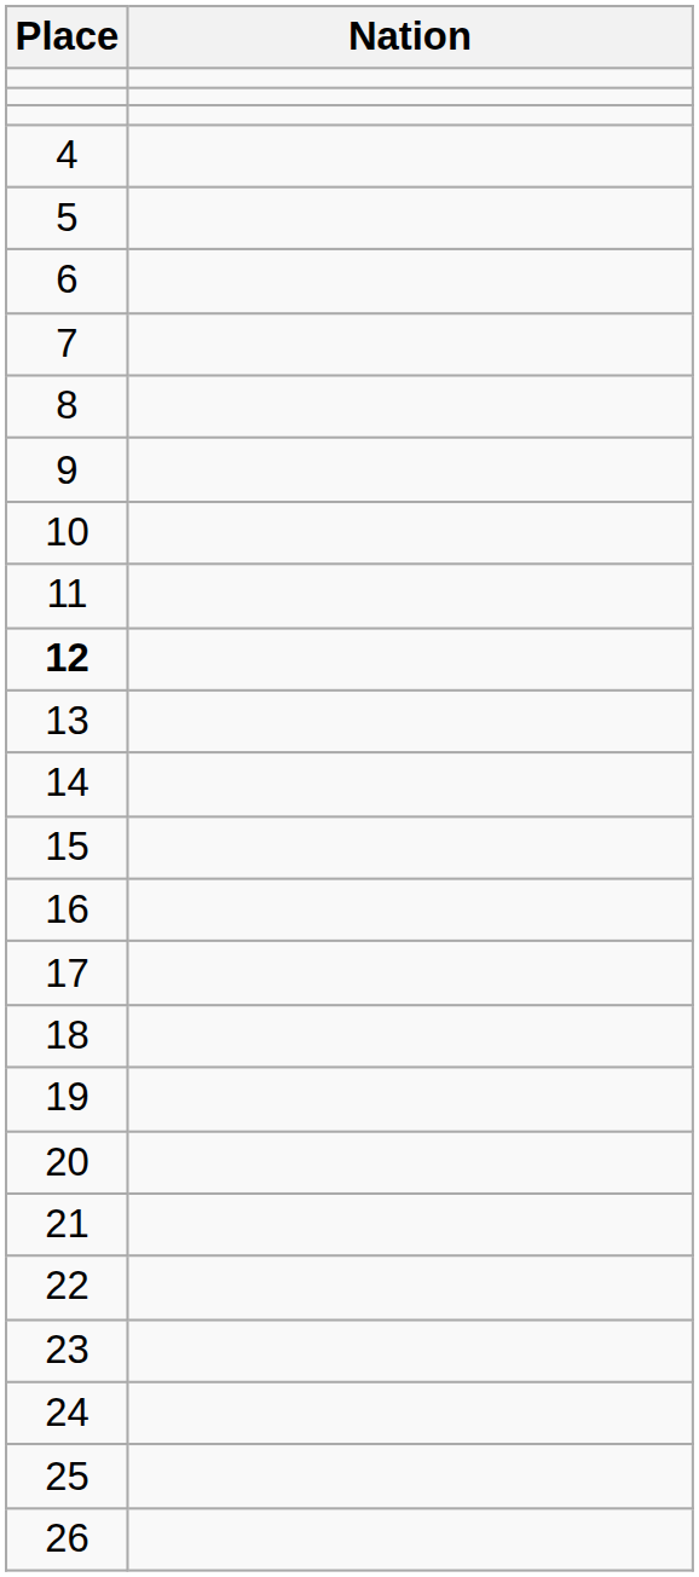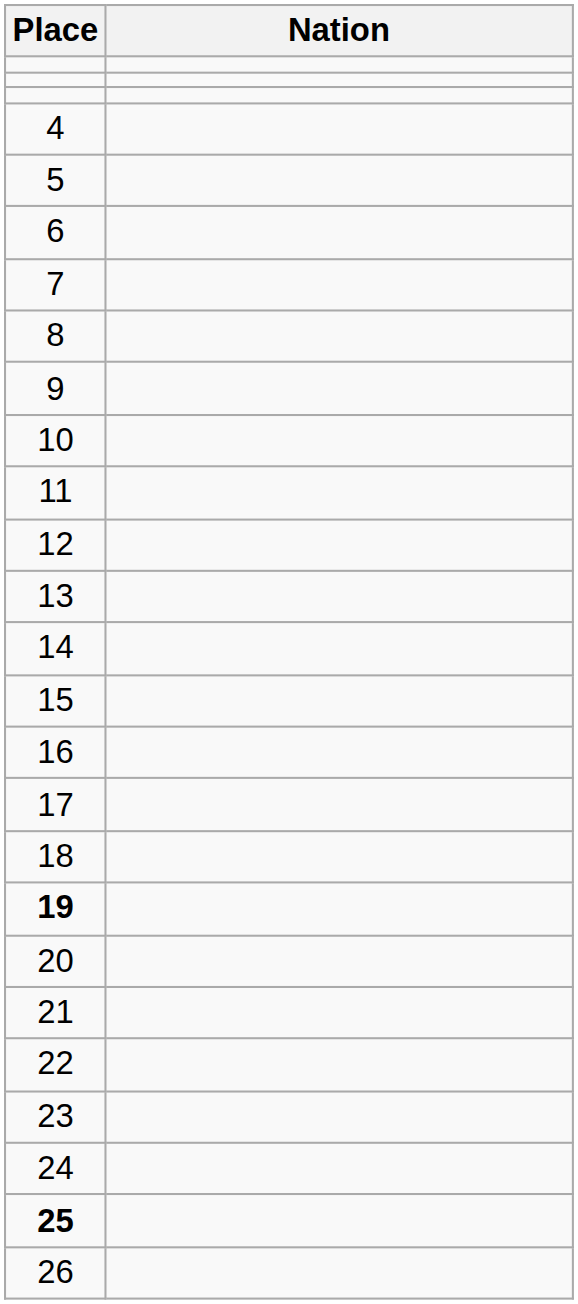row 13 | Place: bold -> normal
row 20 | Place: normal -> bold
row 26 | Place: normal -> bold
